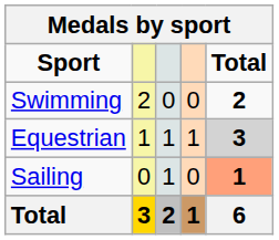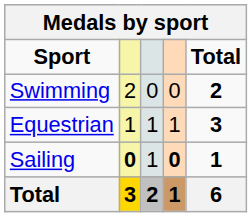Equestrian | Total: lightgrey background -> no background
Sailing | column 2: normal -> bold
Sailing | column 4: normal -> bold
Sailing | Total: lightsalmon background -> no background
